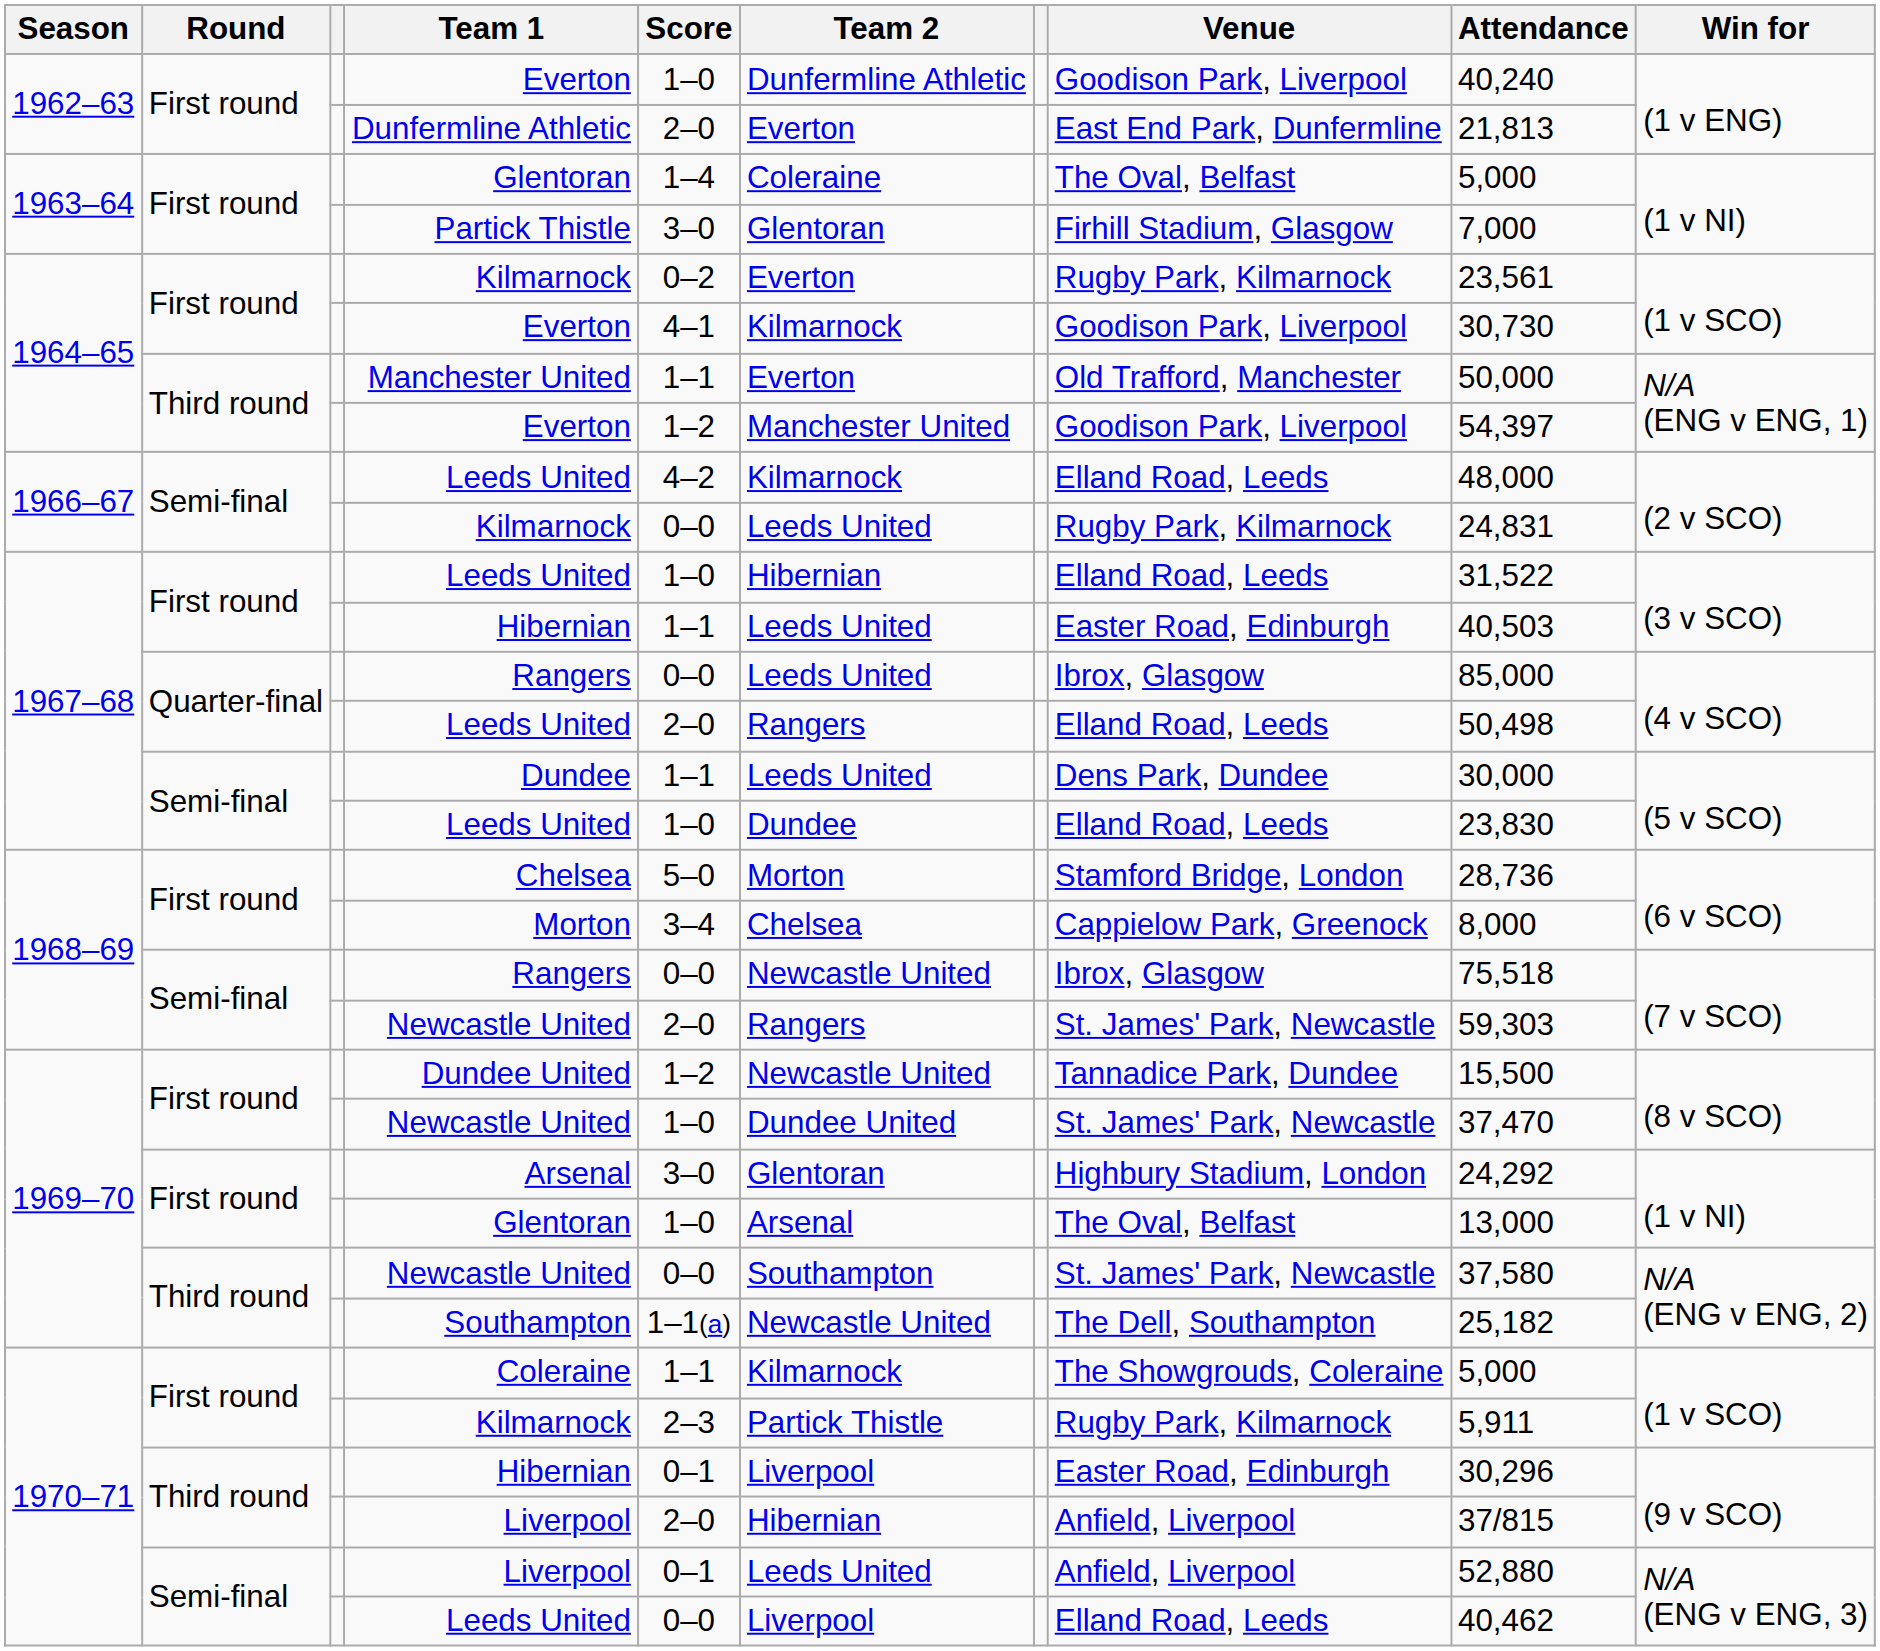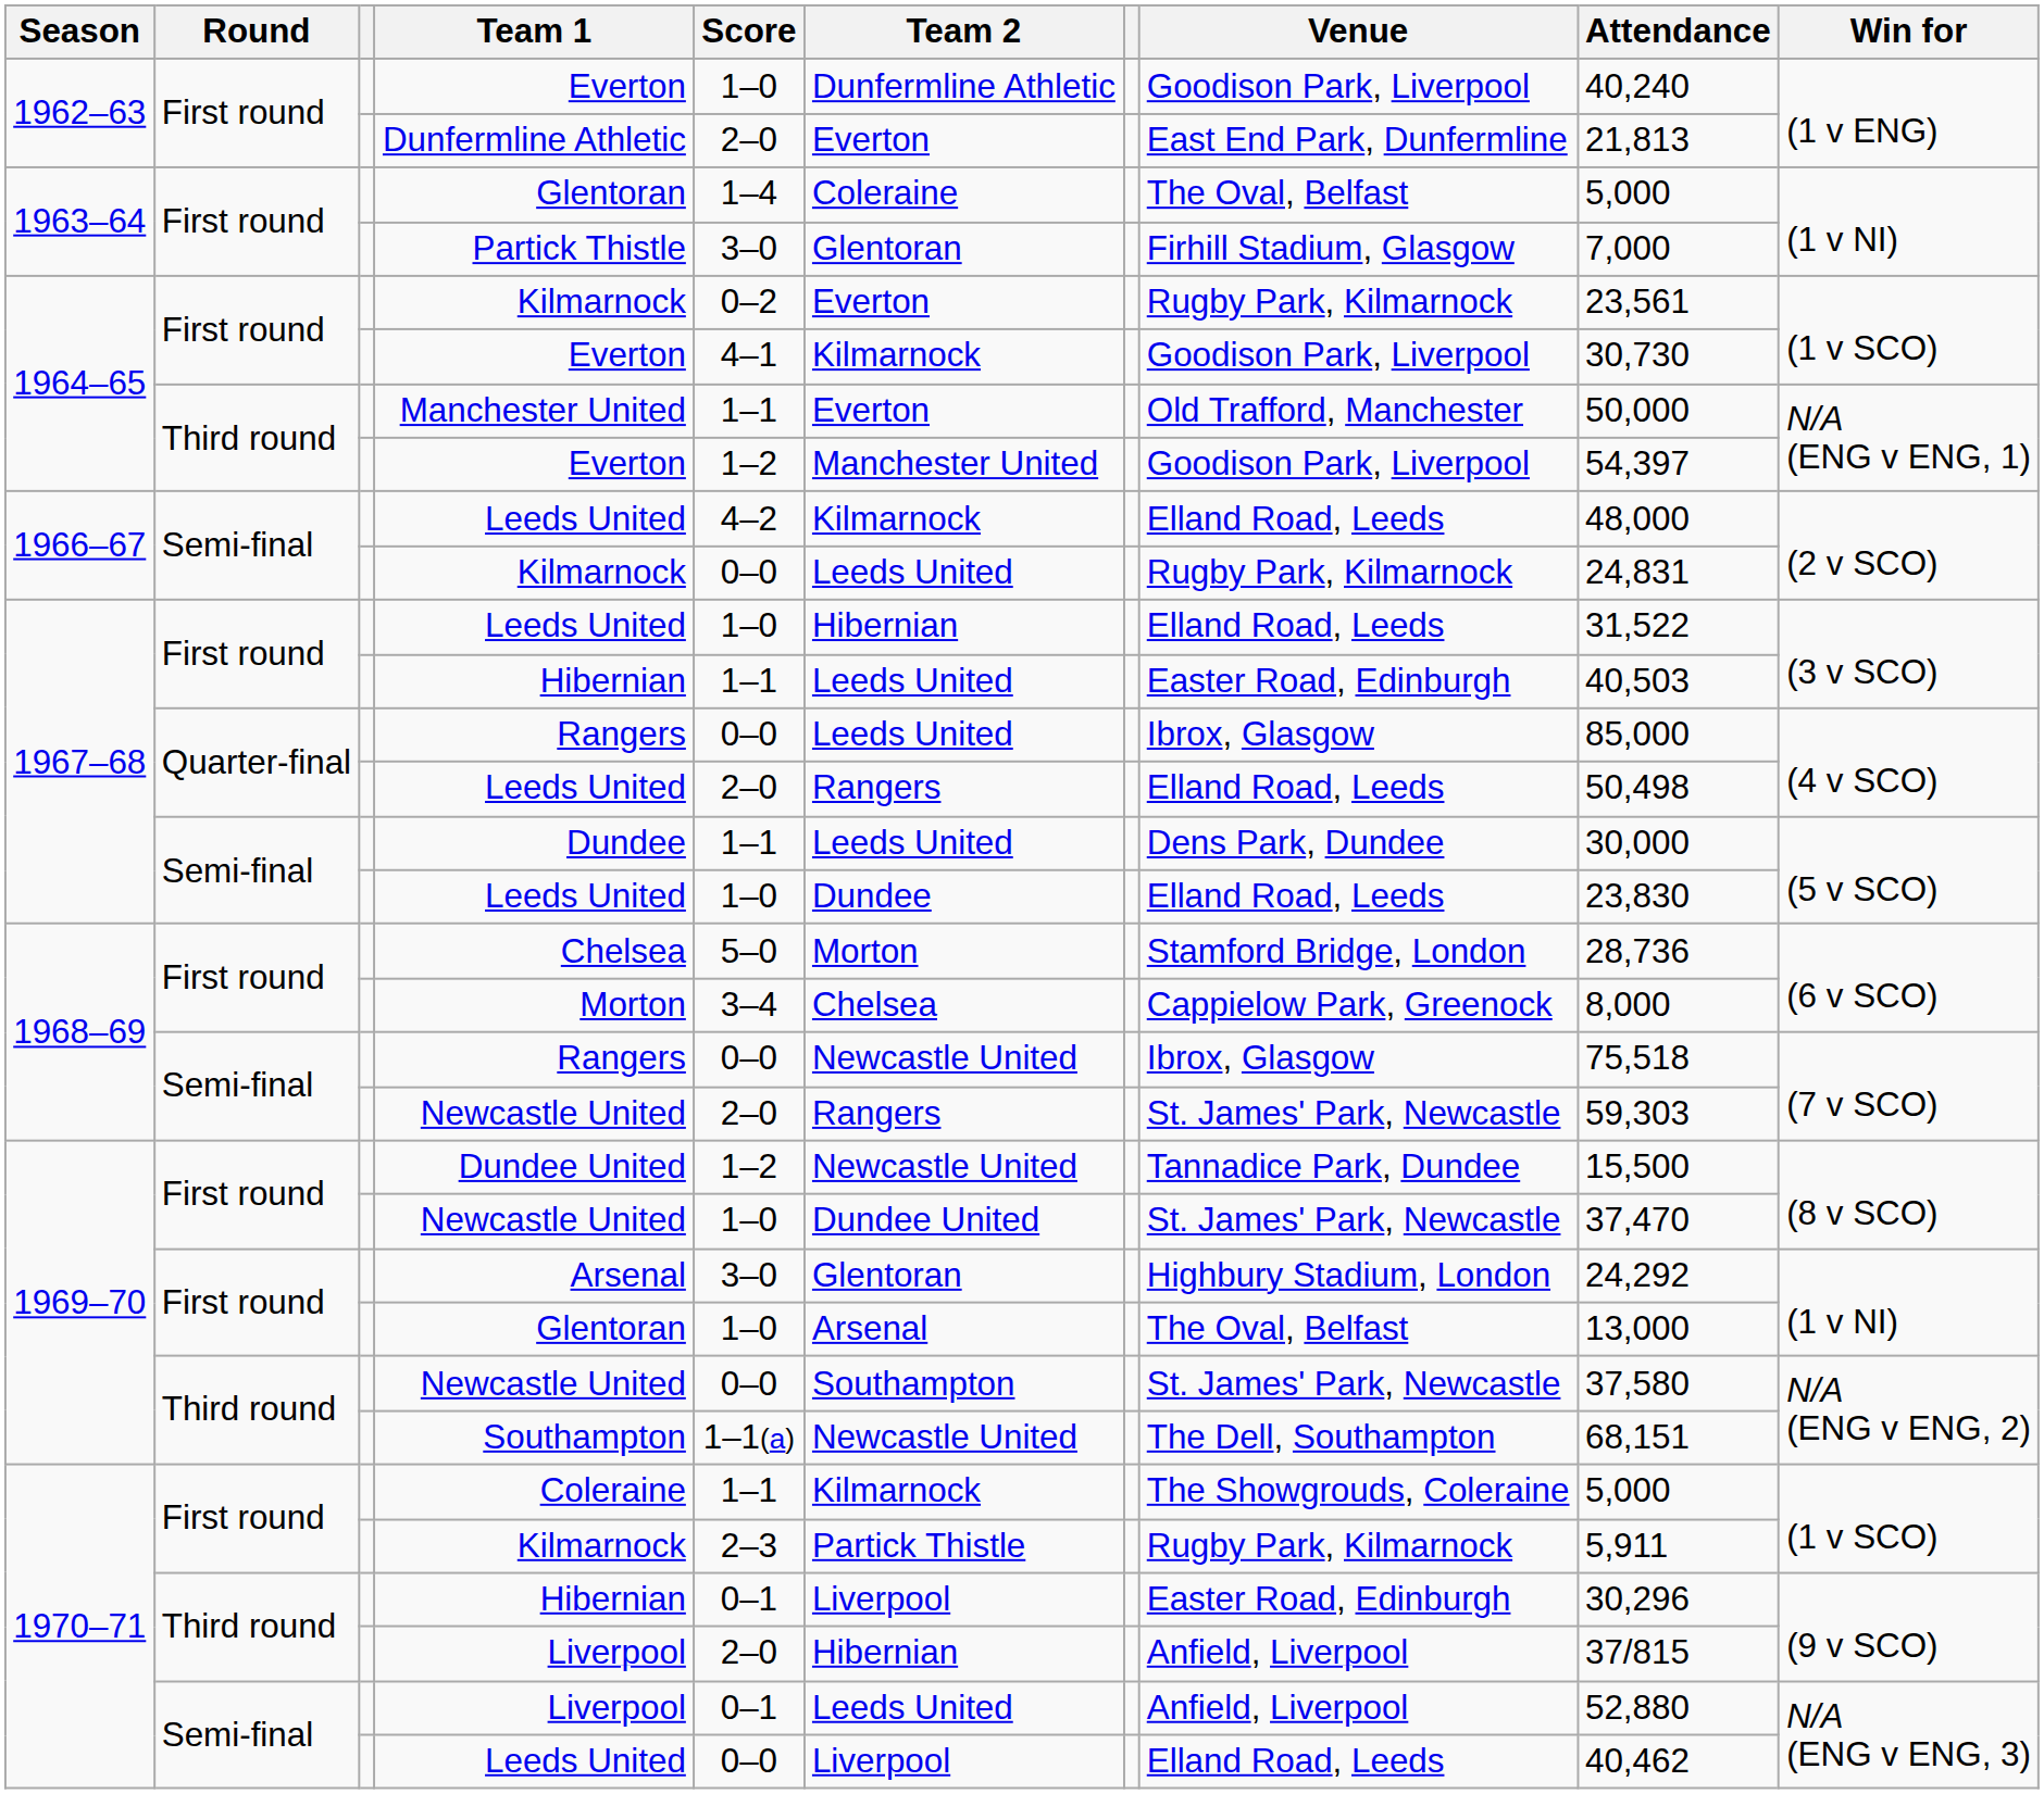row 27 | Attendance: 25,182 -> 68,151
